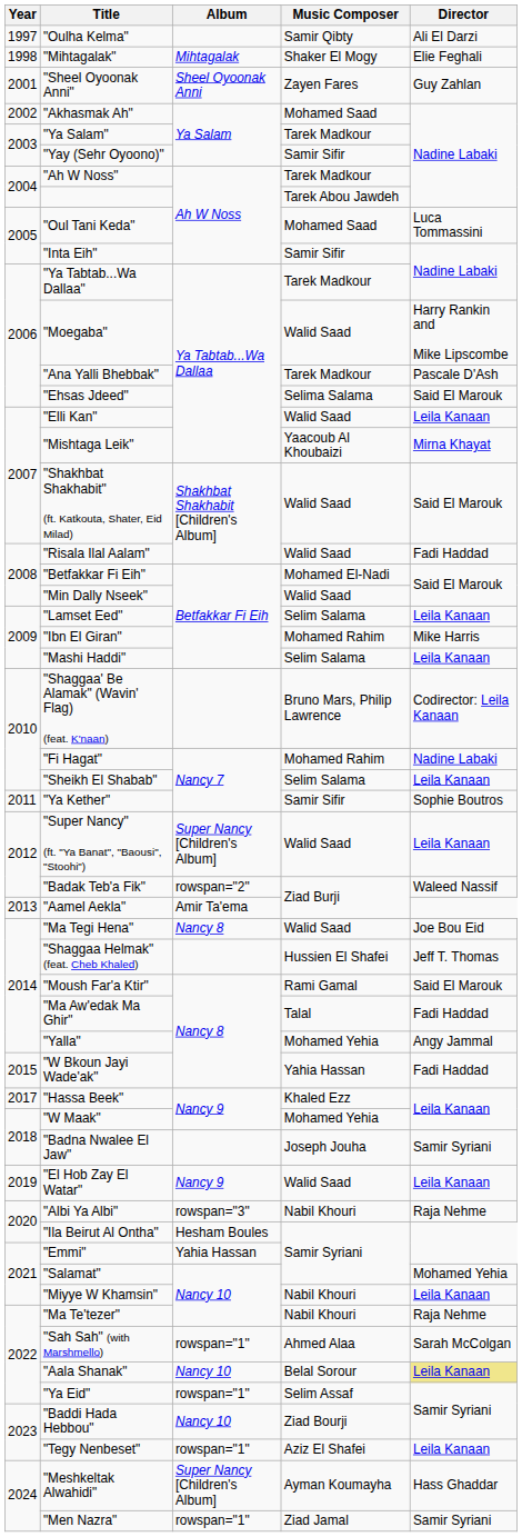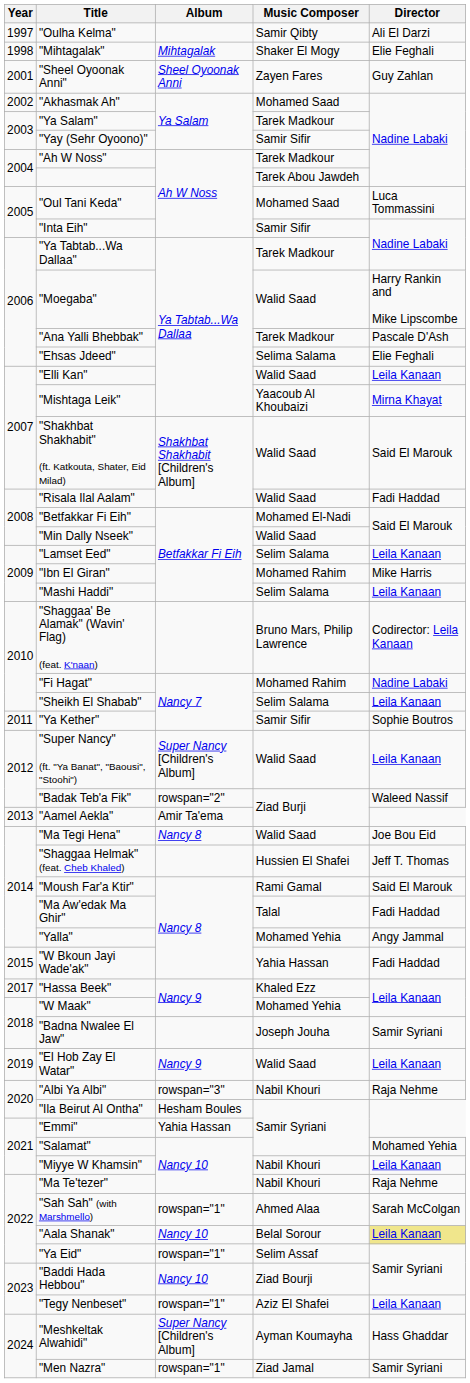"Ehsas Jdeed" | Director: Said El Marouk -> Elie Feghali
